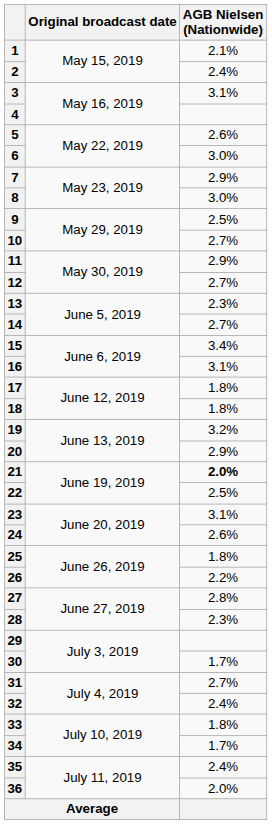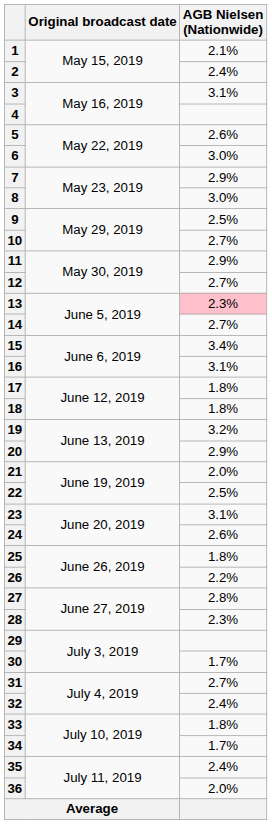13 | AGB Nielsen (Nationwide): no background -> pink background
21 | AGB Nielsen (Nationwide): bold -> normal
